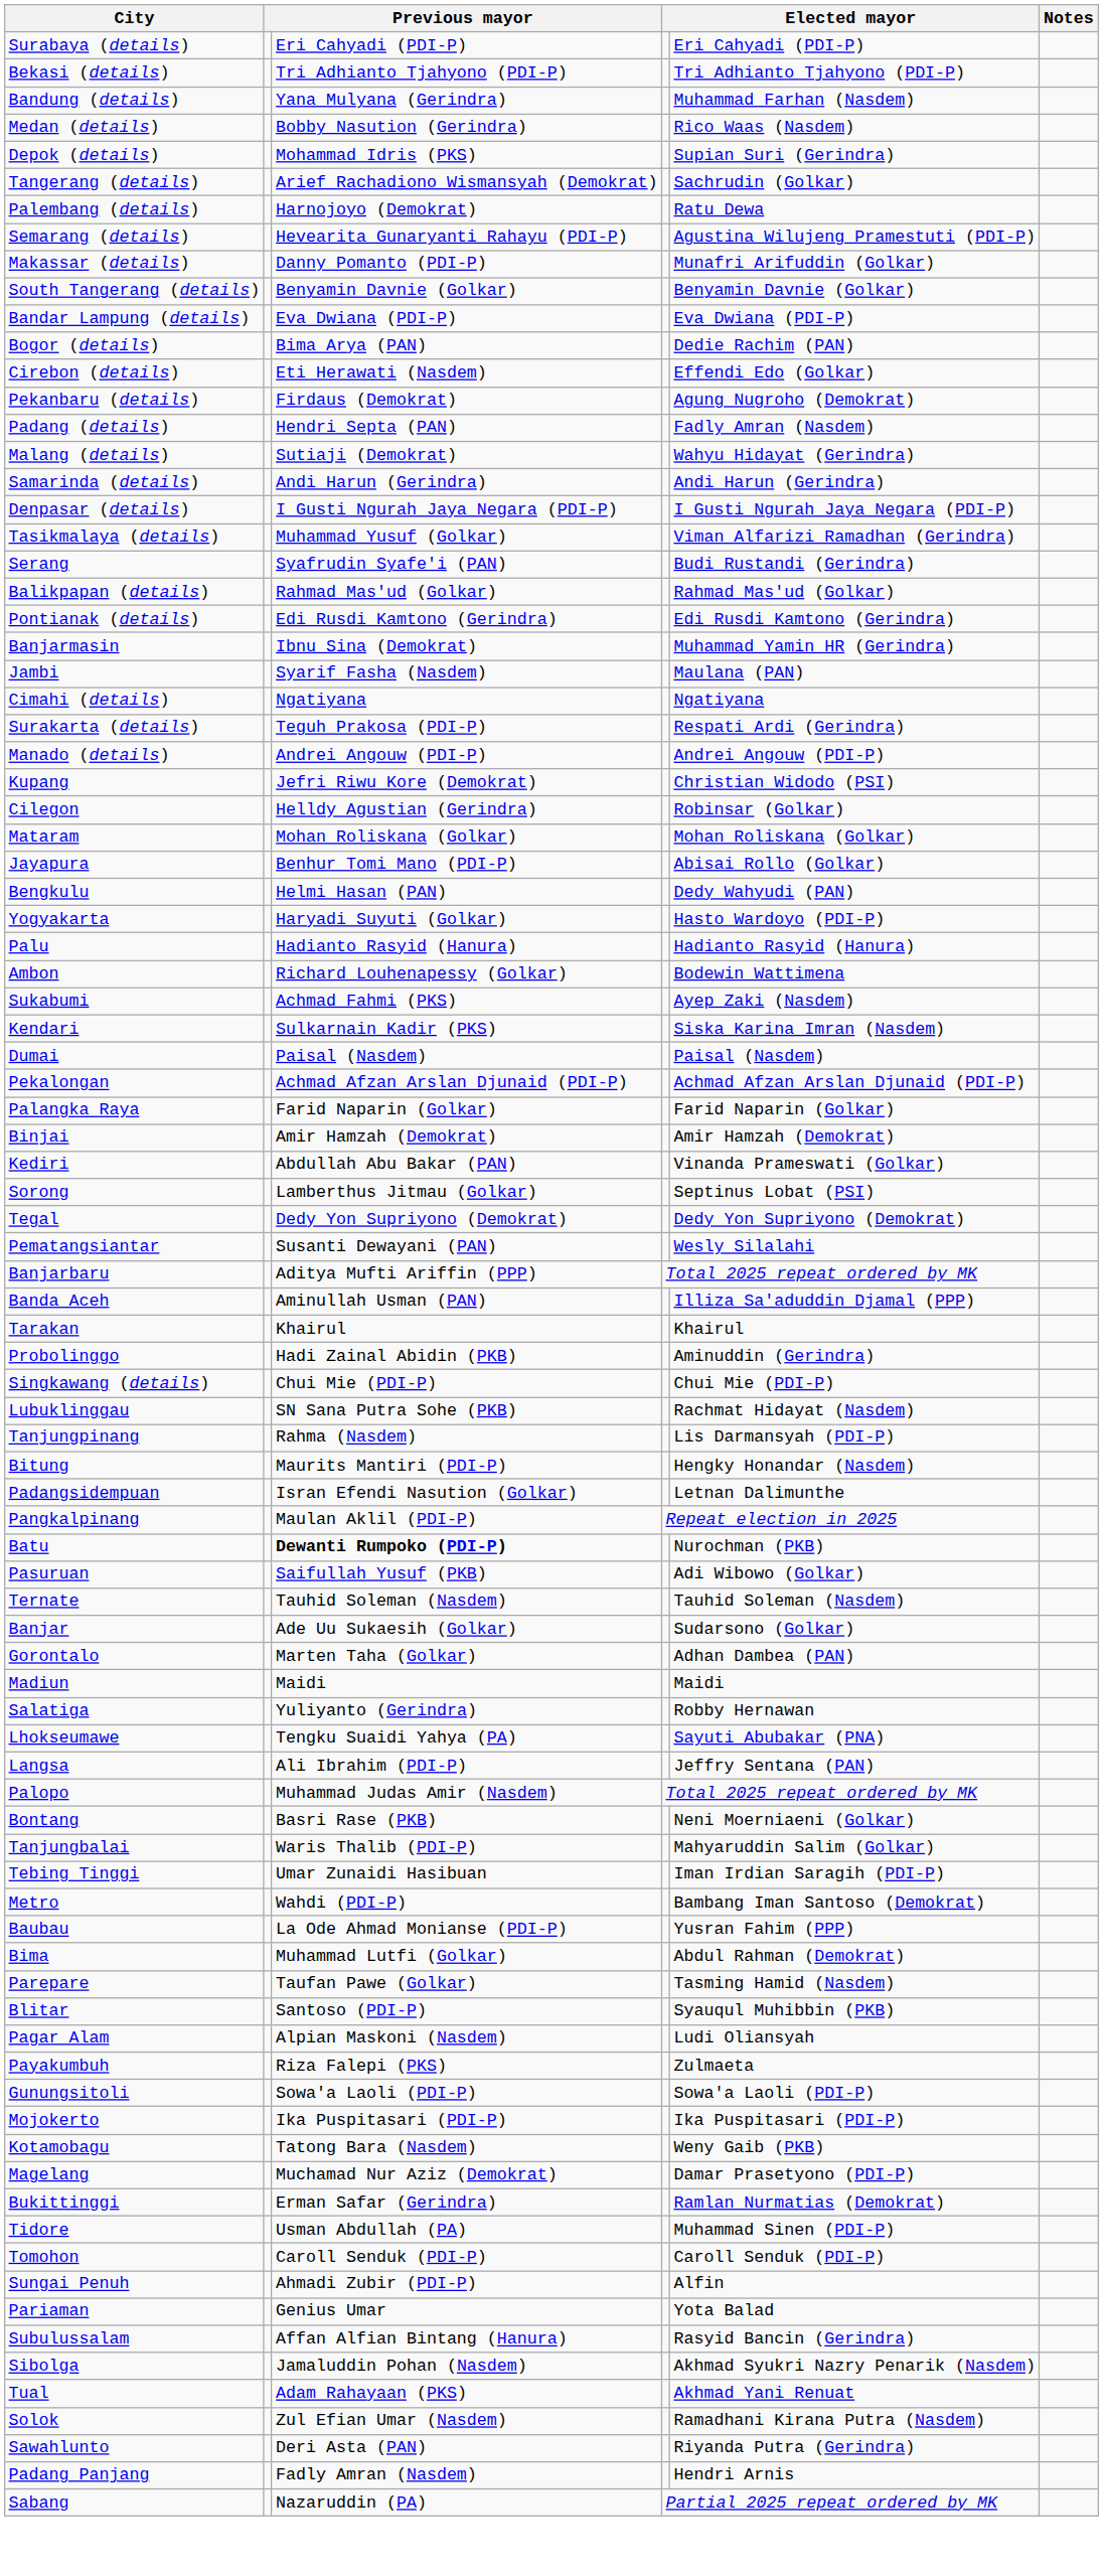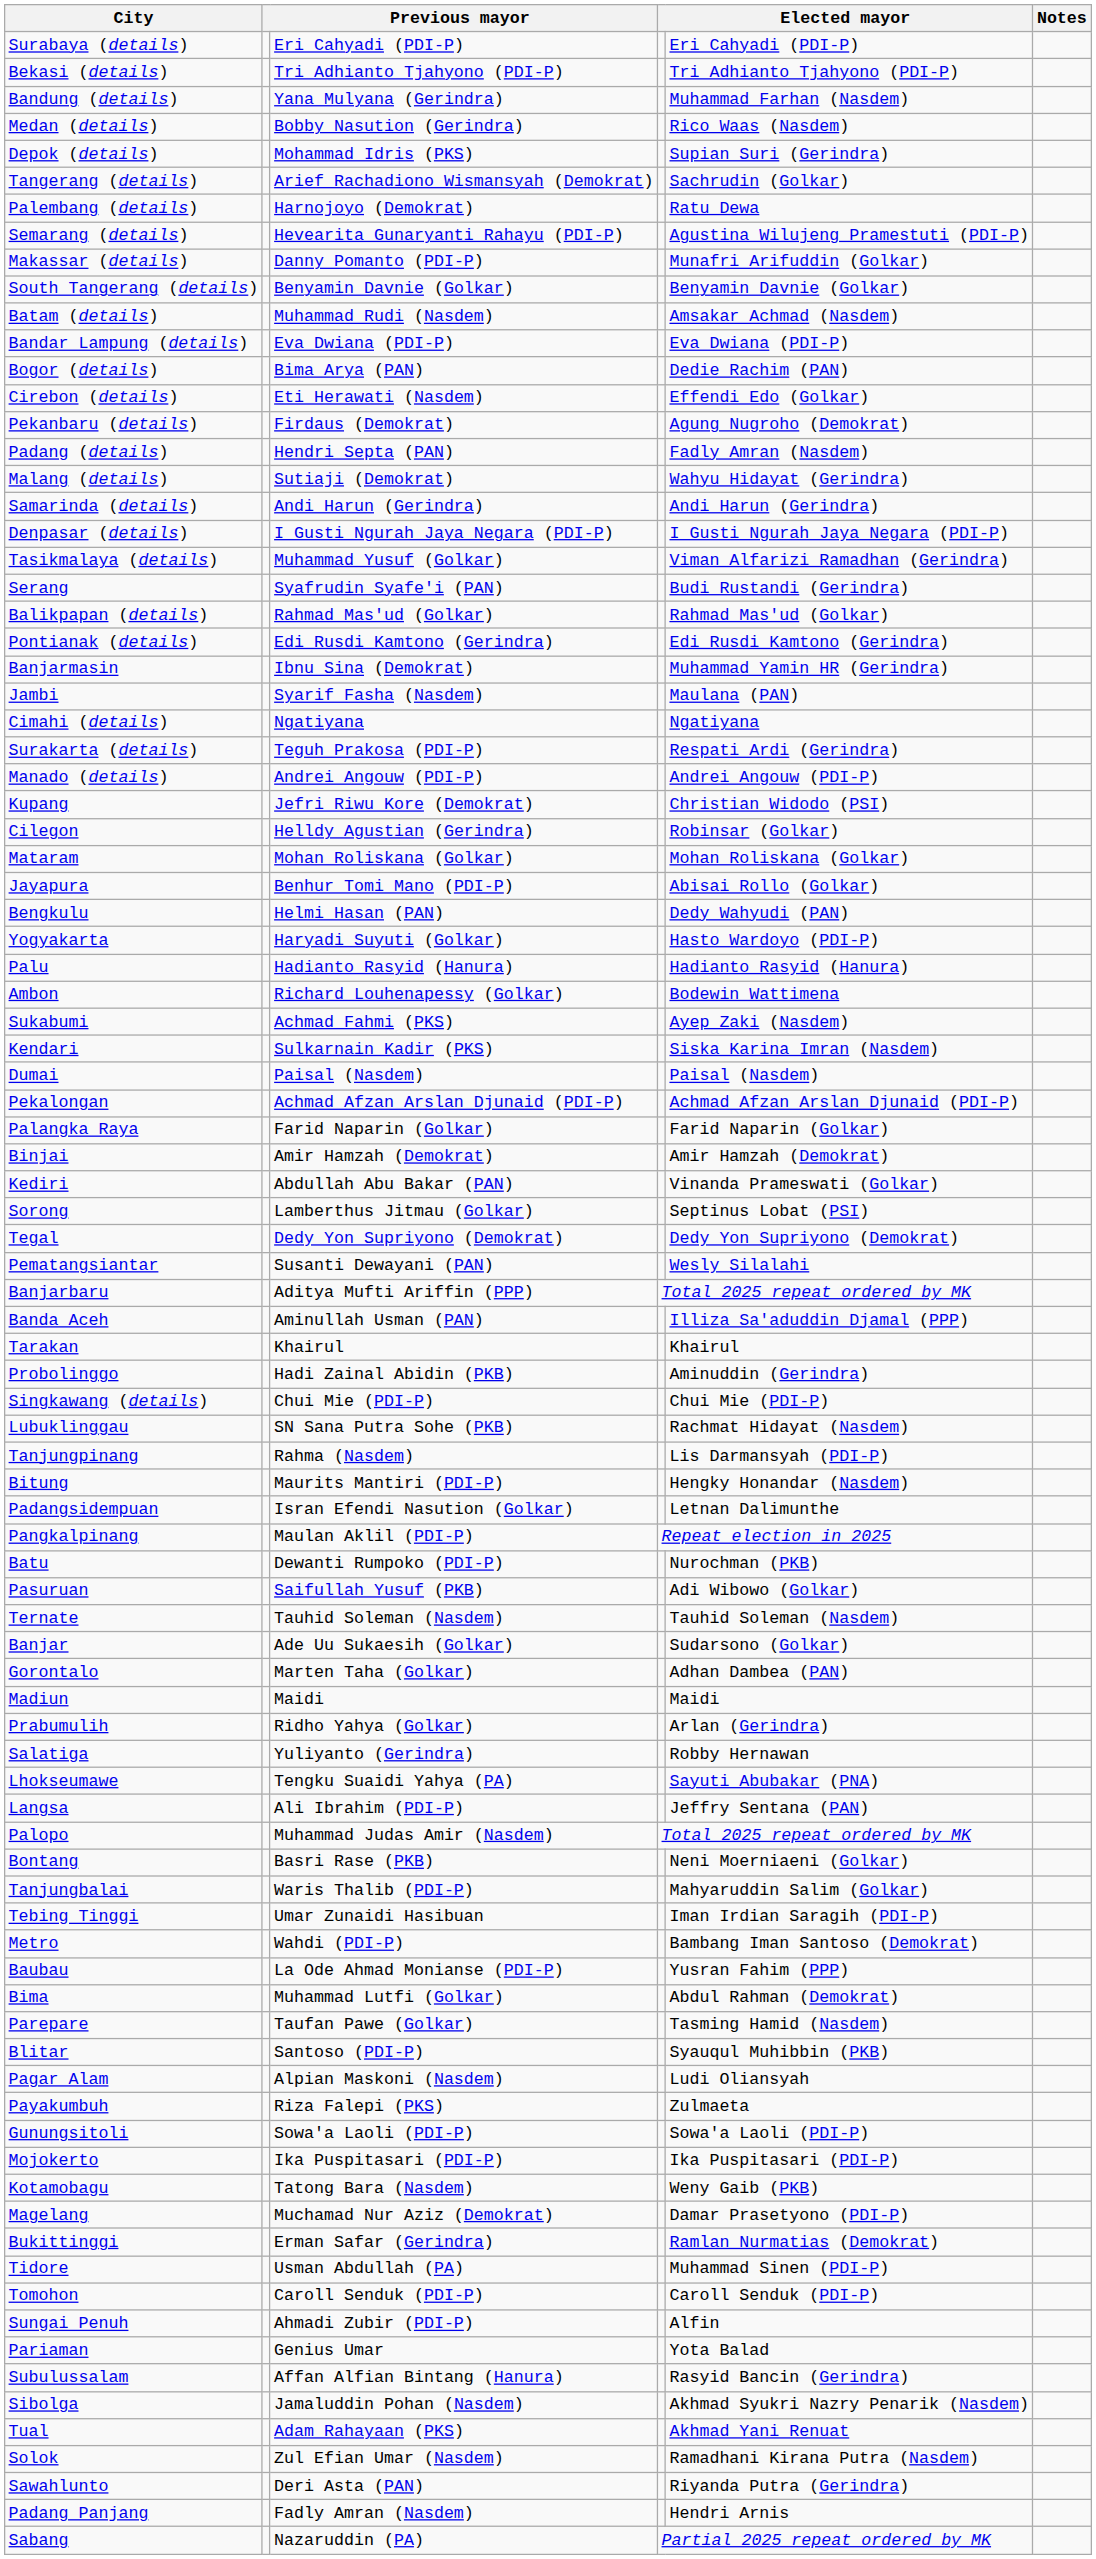+ row: Batam (details) | Muhammad Rudi (Nasdem) | Amsakar Achmad (Nasdem)
Batu | column 3: bold -> normal
+ row: Prabumulih | Ridho Yahya (Golkar) | Arlan (Gerindra)
